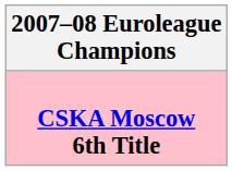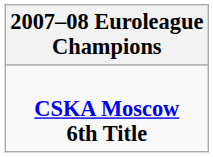row 2 | column 1: pink background -> no background
